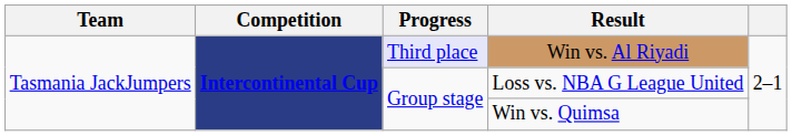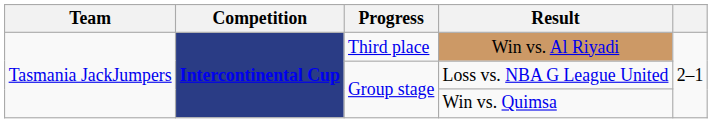Win vs. Al Riyadi | Progress: lavender background -> no background
